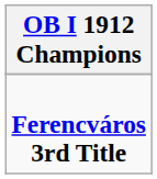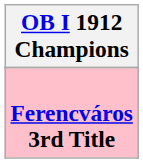row 2 | column 1: no background -> pink background
